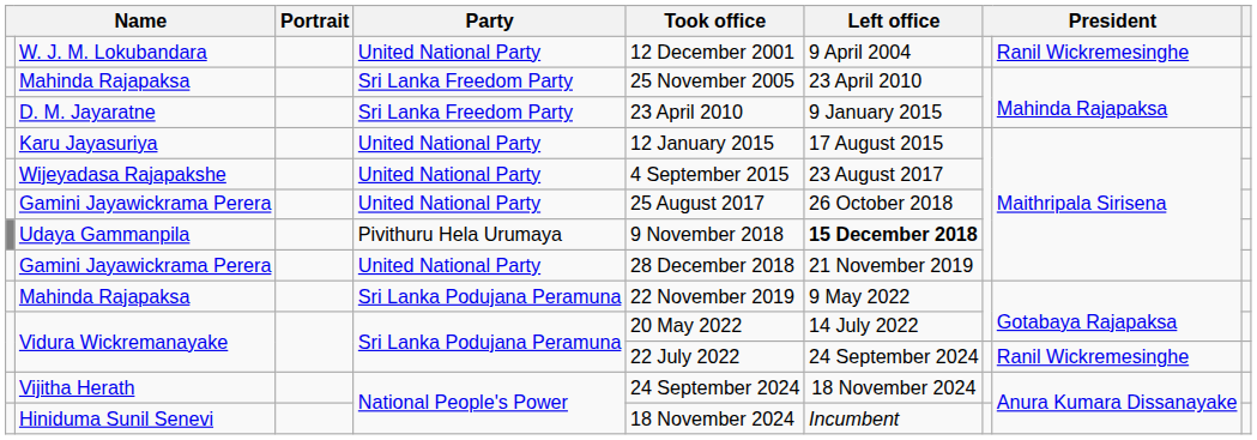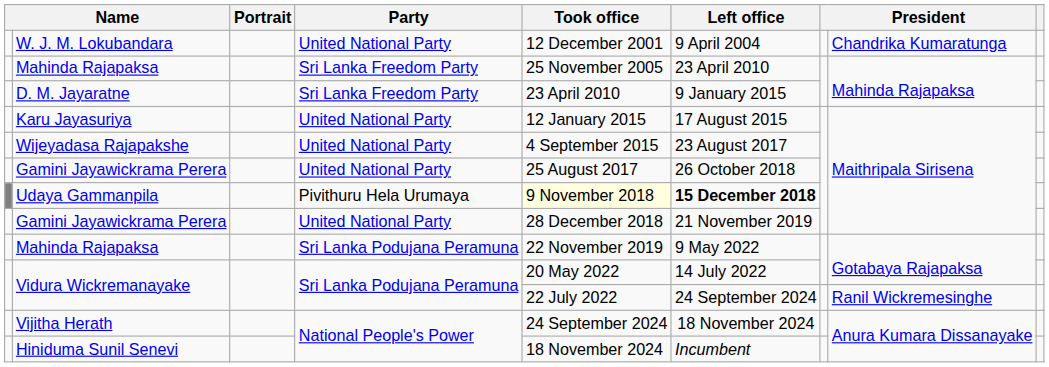W. J. M. Lokubandara | column 8: Ranil Wickremesinghe -> Chandrika Kumaratunga
Udaya Gammanpila | Took office: no background -> lightyellow background
